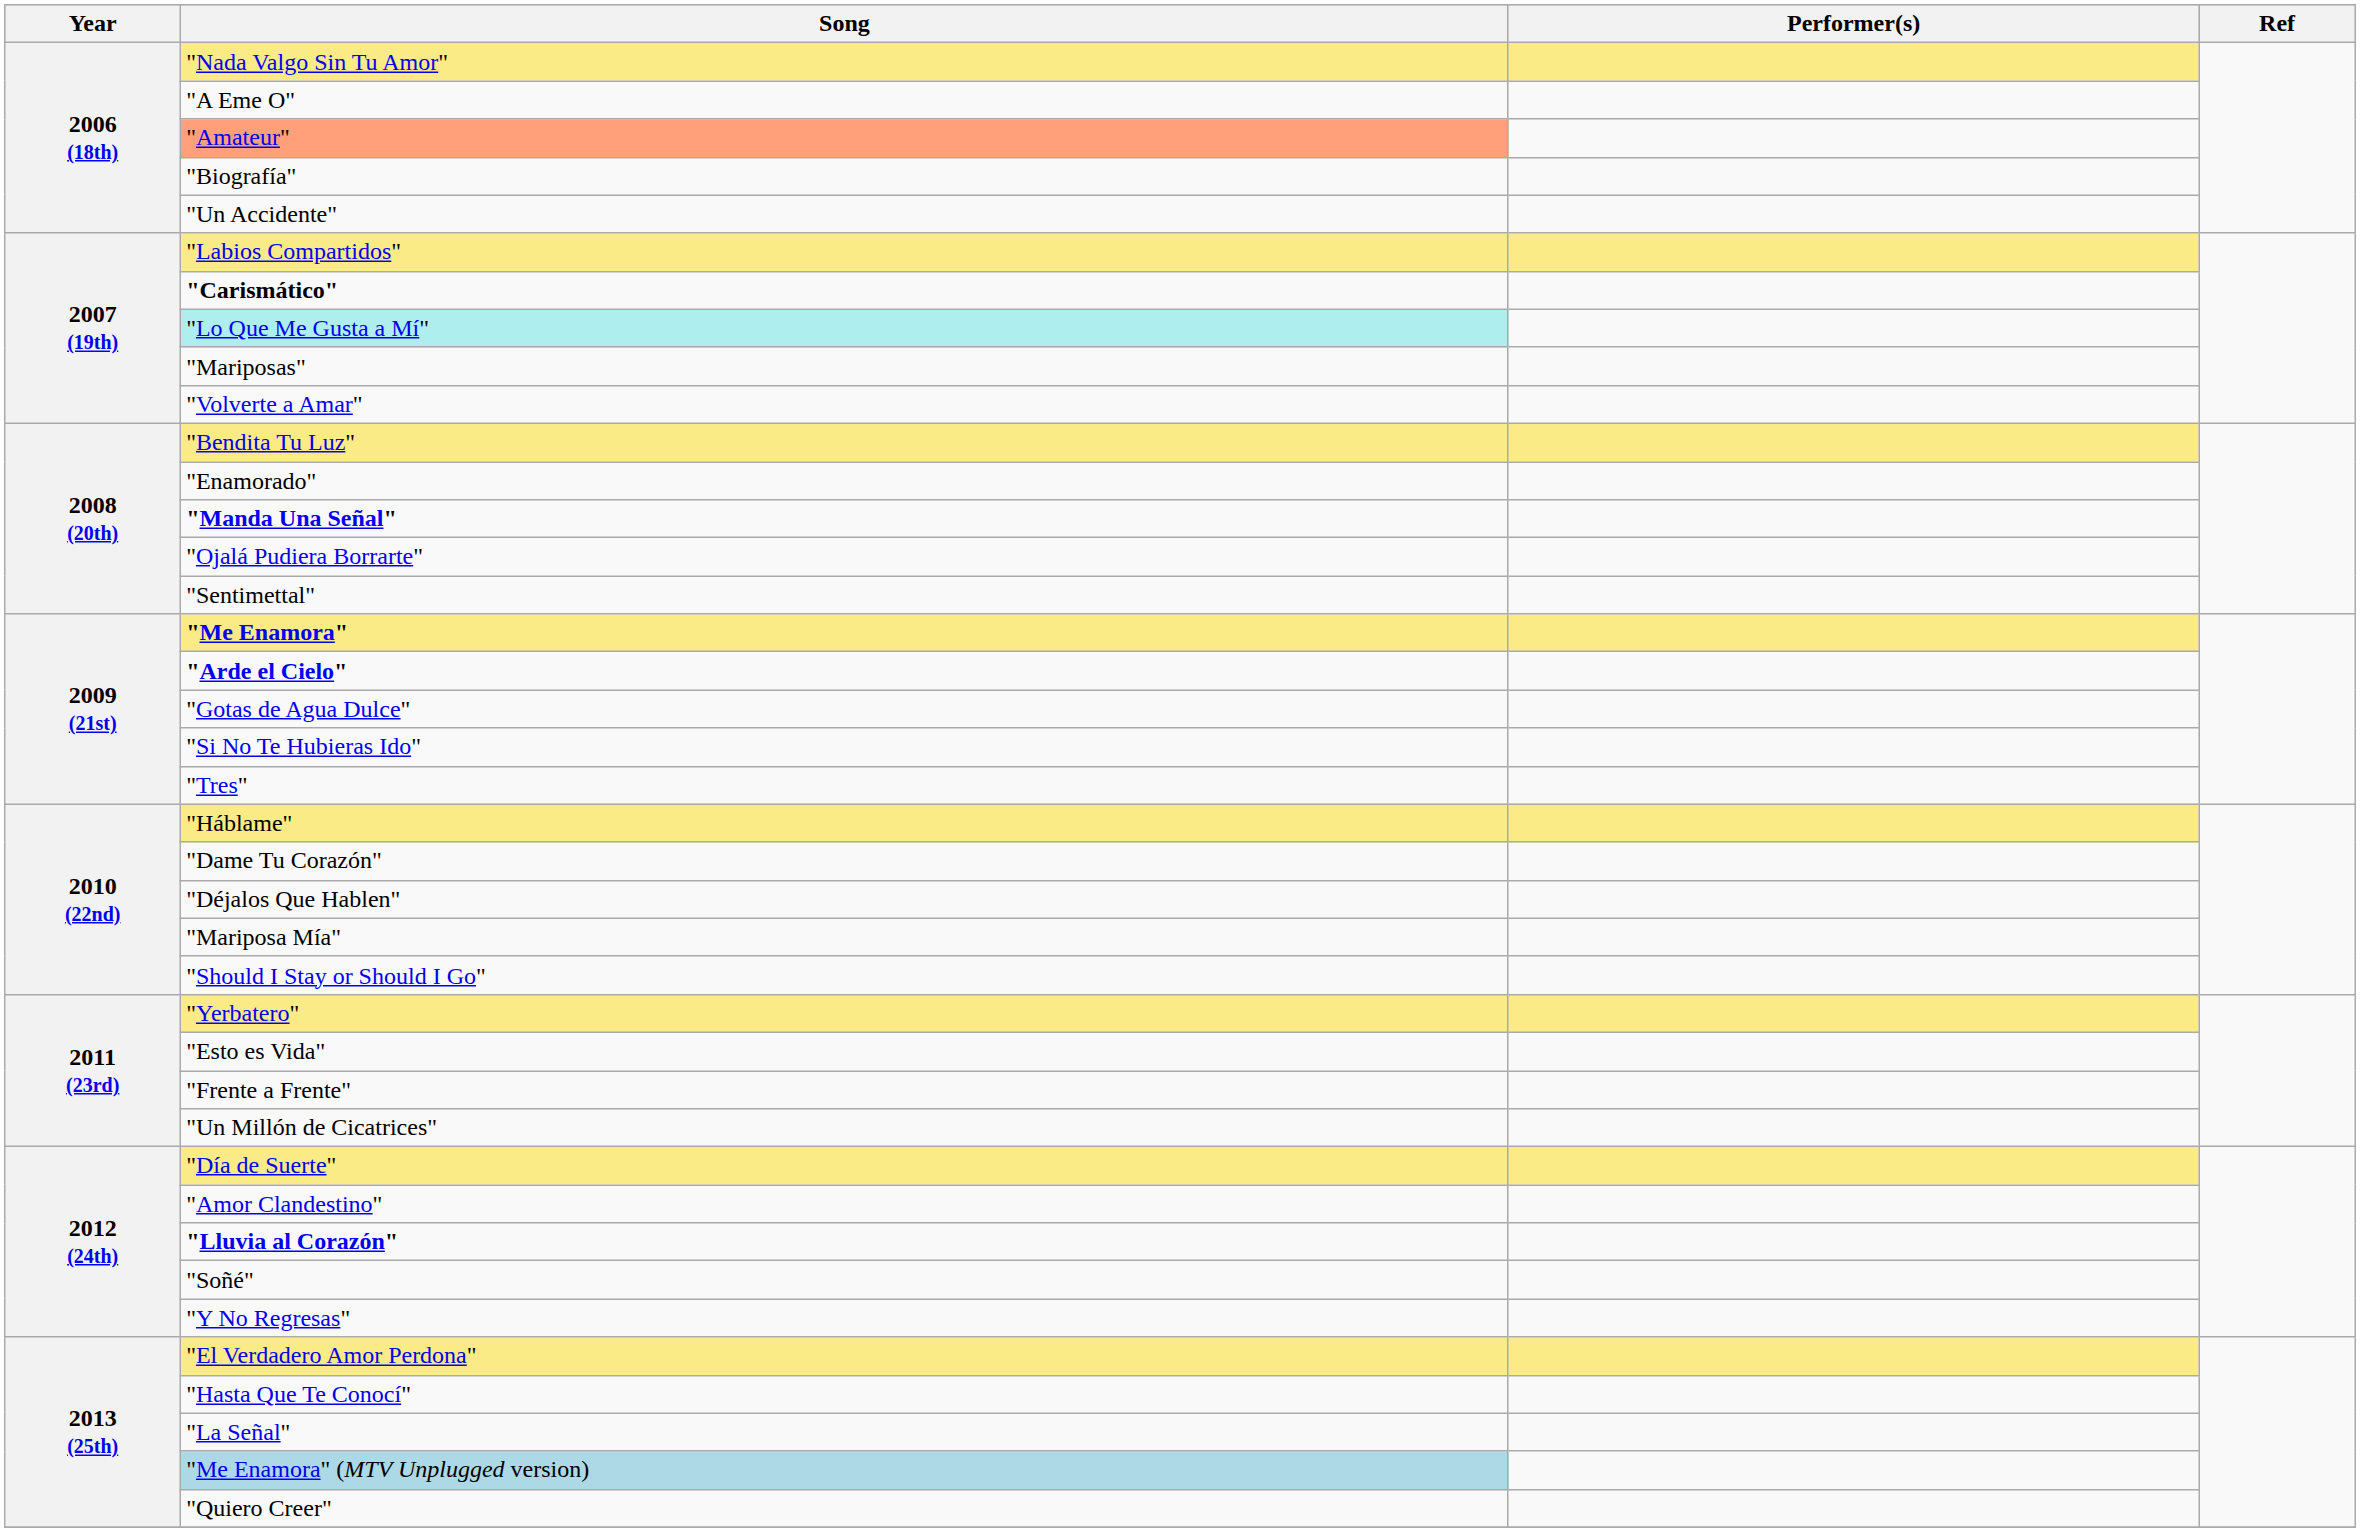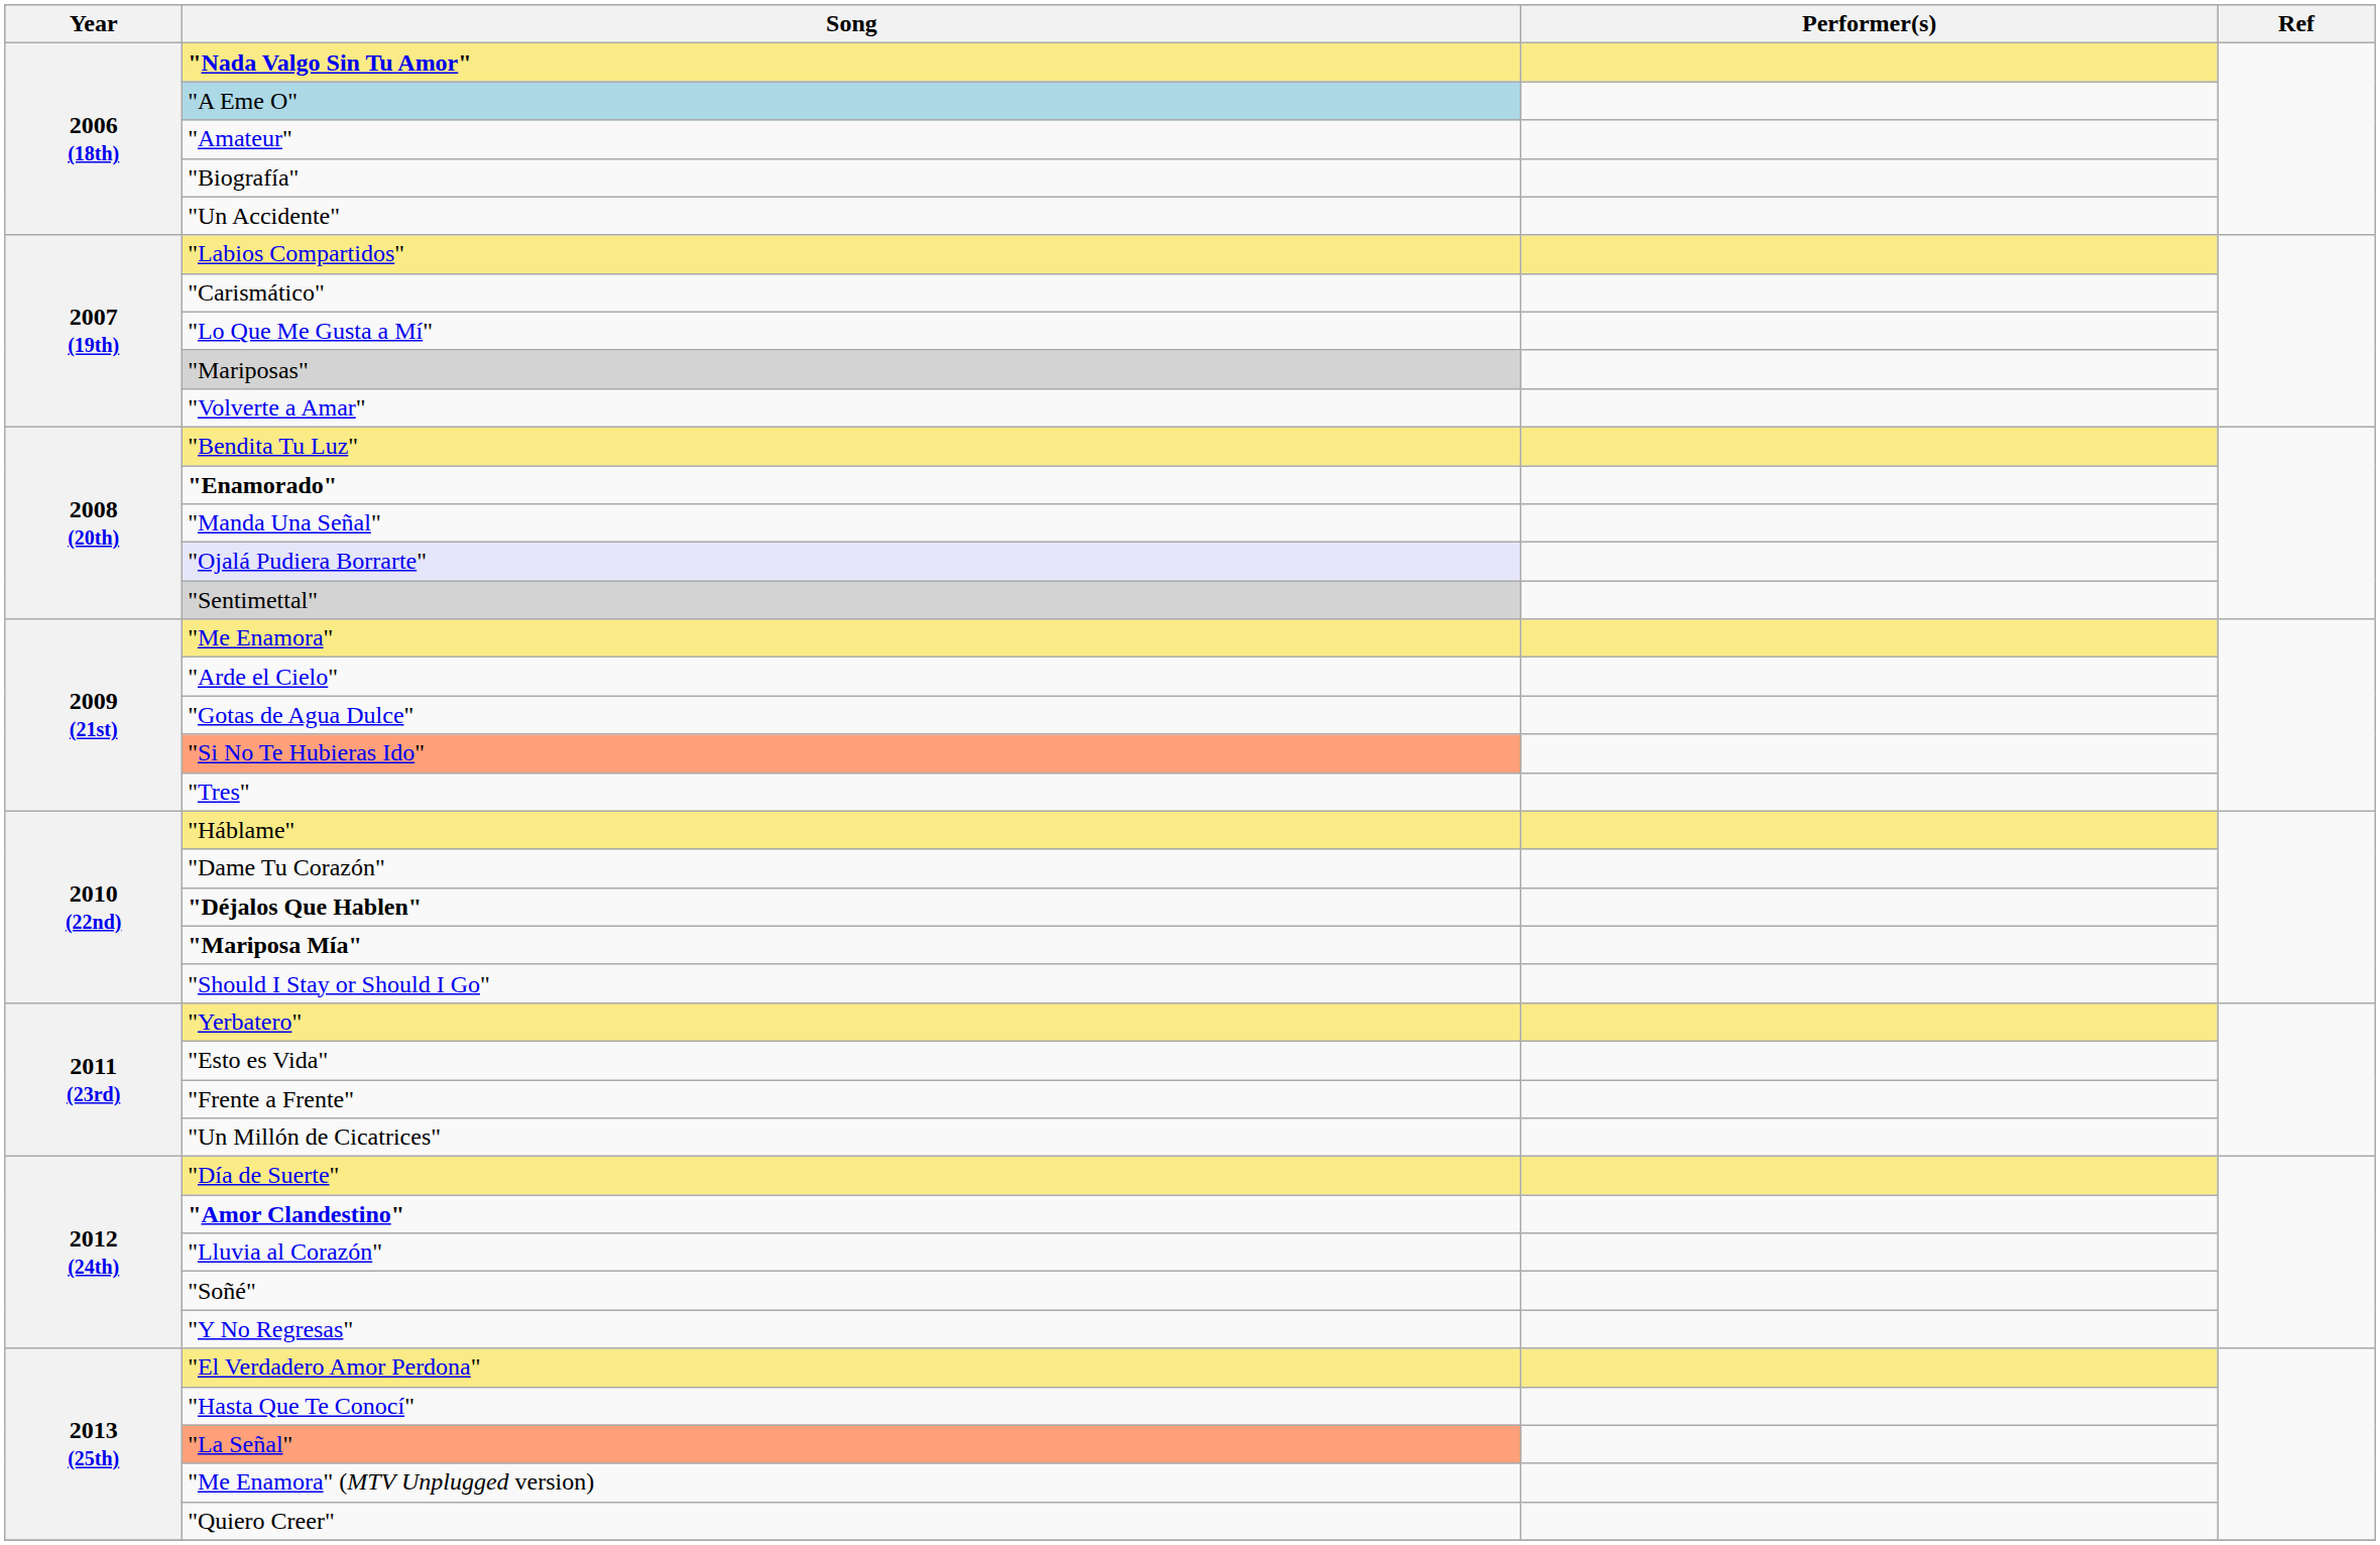"Nada Valgo Sin Tu Amor" | Song: normal -> bold
"A Eme O" | Song: no background -> lightblue background
"Amateur" | Song: lightsalmon background -> no background
"Carismático" | Song: bold -> normal
"Lo Que Me Gusta a Mí" | Song: paleturquoise background -> no background
"Mariposas" | Song: no background -> lightgrey background
"Enamorado" | Song: normal -> bold
"Manda Una Señal" | Song: bold -> normal
"Ojalá Pudiera Borrarte" | Song: no background -> lavender background
"Sentimettal" | Song: no background -> lightgrey background
"Me Enamora" | Song: bold -> normal
"Arde el Cielo" | Song: bold -> normal
"Si No Te Hubieras Ido" | Song: no background -> lightsalmon background
"Déjalos Que Hablen" | Song: normal -> bold
"Mariposa Mía" | Song: normal -> bold
"Amor Clandestino" | Song: normal -> bold
"Lluvia al Corazón" | Song: bold -> normal
"La Señal" | Song: no background -> lightsalmon background
"Me Enamora" (MTV Unplugged version) | Song: lightblue background -> no background
